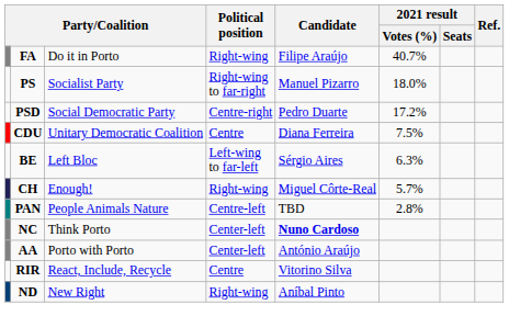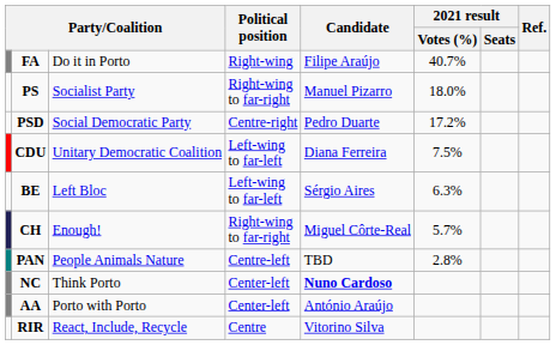CDU | Political position: Centre -> Left-wing to far-left
CH | Political position: Right-wing -> Right-wing to far-right
- row: ND | New Right | Right-wing | Aníbal Pinto
